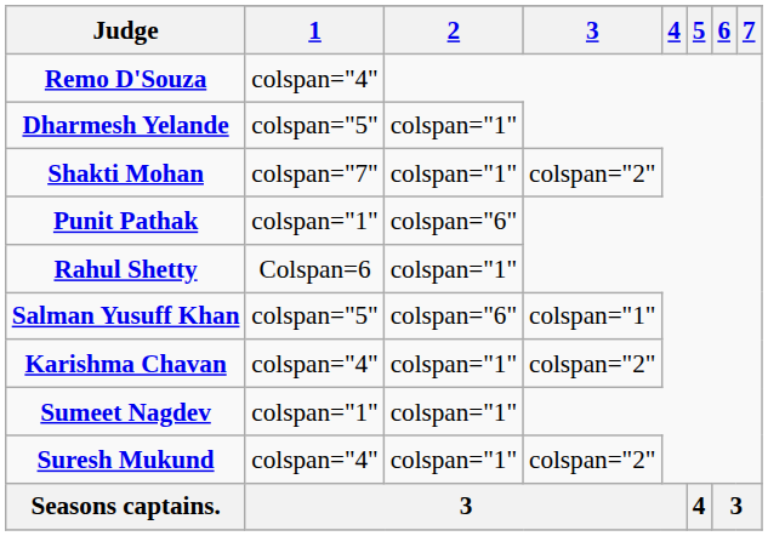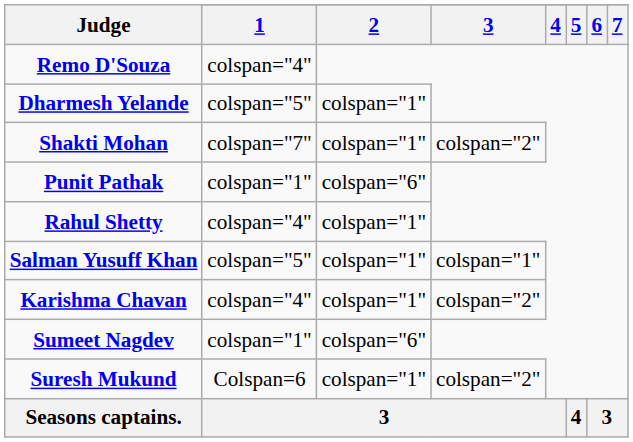Rahul Shetty | 1: Colspan=6 -> colspan="4"
Salman Yusuff Khan | 2: colspan="6" -> colspan="1"
Sumeet Nagdev | 2: colspan="1" -> colspan="6"
Suresh Mukund | 1: colspan="4" -> Colspan=6
